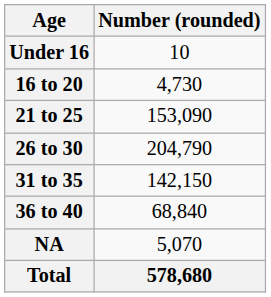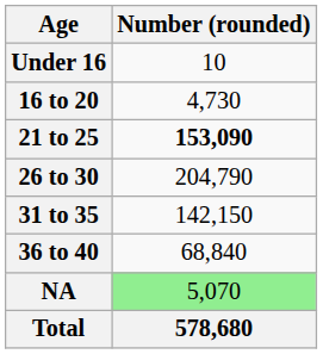21 to 25 | Number (rounded): normal -> bold
NA | Number (rounded): no background -> lightgreen background
